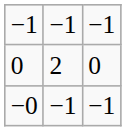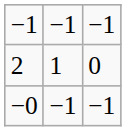row 2 | column 1: 0 -> 2
row 2 | column 2: 2 -> 1
